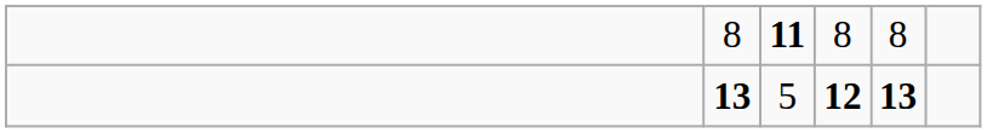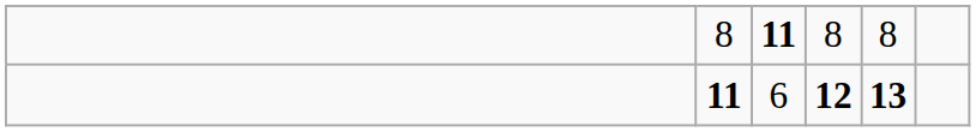row 2 | column 2: 13 -> 11
row 2 | column 3: 5 -> 6
